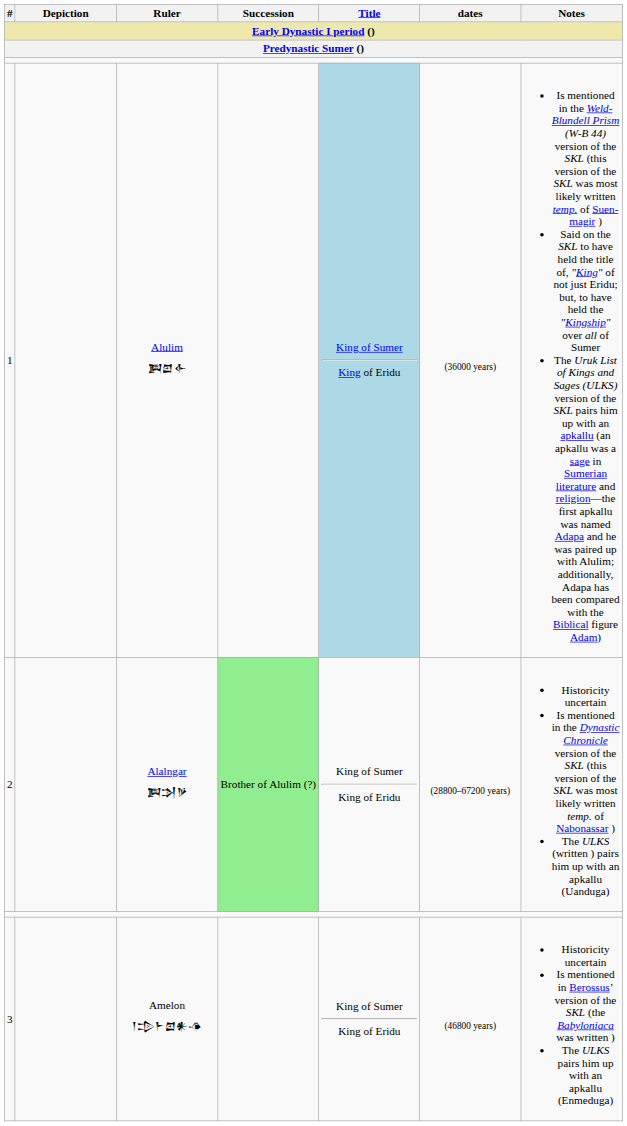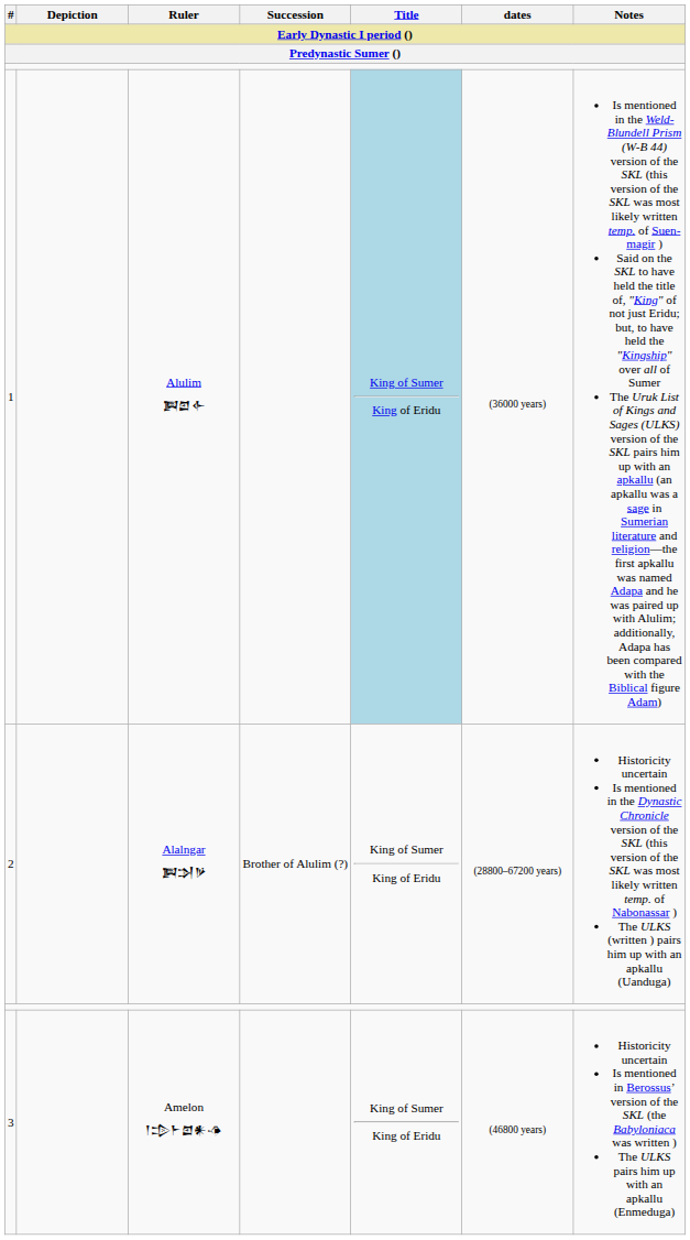2 | Succession: lightgreen background -> no background
